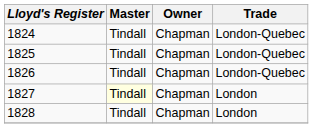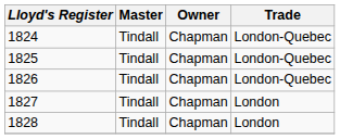1827 | Master: lightyellow background -> no background
